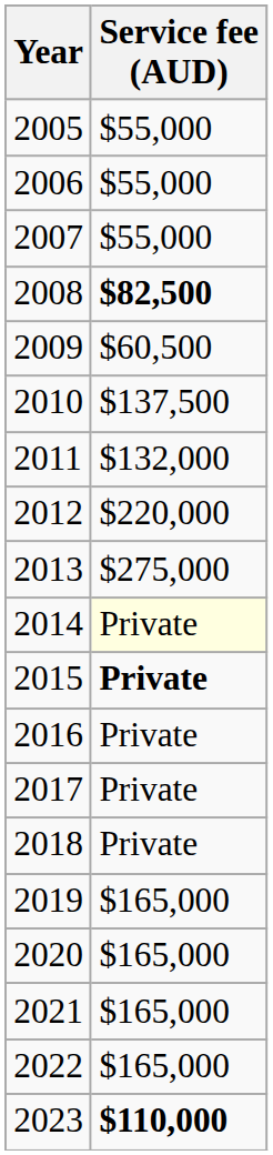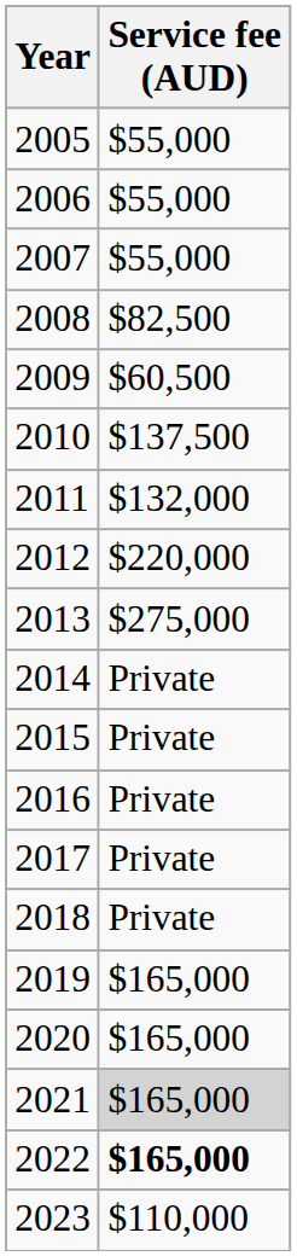2008 | Service fee (AUD): bold -> normal
2014 | Service fee (AUD): lightyellow background -> no background
2015 | Service fee (AUD): bold -> normal
2021 | Service fee (AUD): no background -> lightgrey background
2022 | Service fee (AUD): normal -> bold
2023 | Service fee (AUD): bold -> normal
